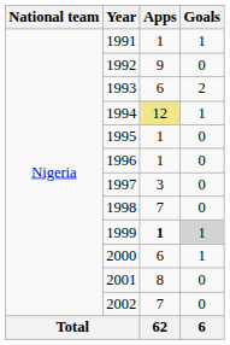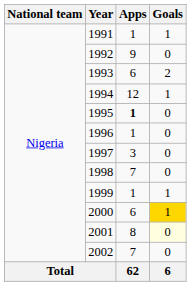1994 | Apps: khaki background -> no background
1995 | Apps: normal -> bold
1999 | Apps: bold -> normal
1999 | Goals: lightgrey background -> no background
2000 | Goals: no background -> gold background
2001 | Goals: no background -> lightyellow background
